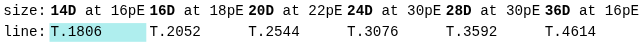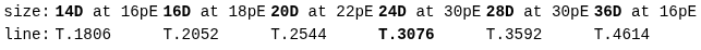line: | column 2: paleturquoise background -> no background
line: | column 5: normal -> bold
